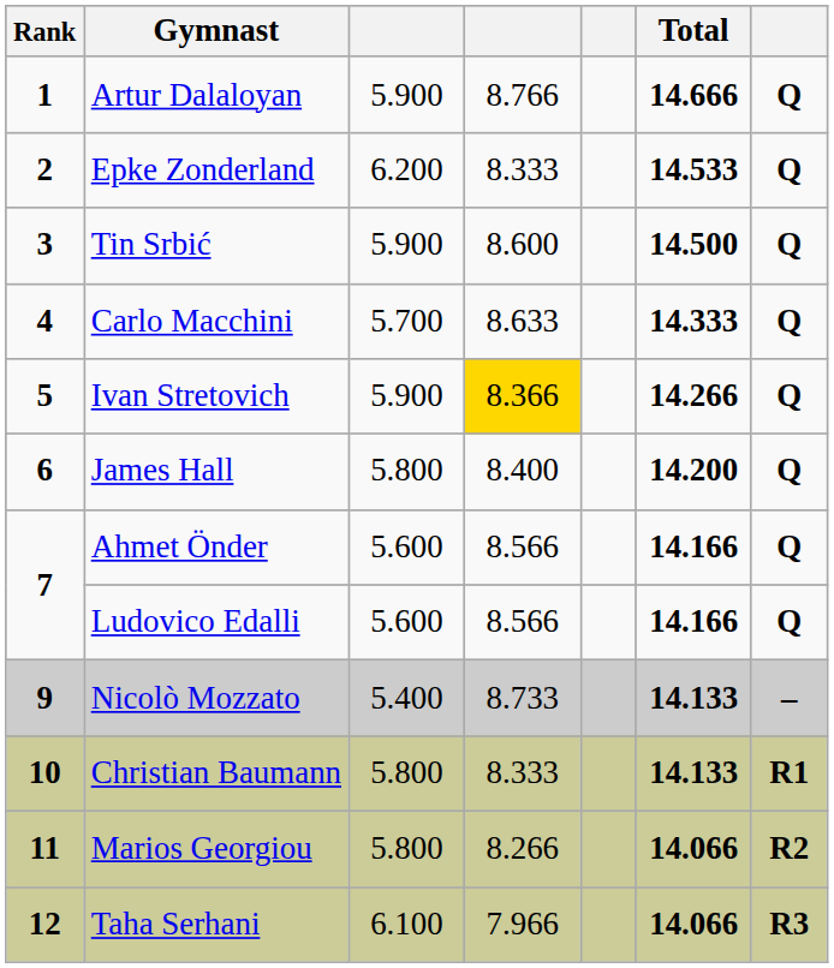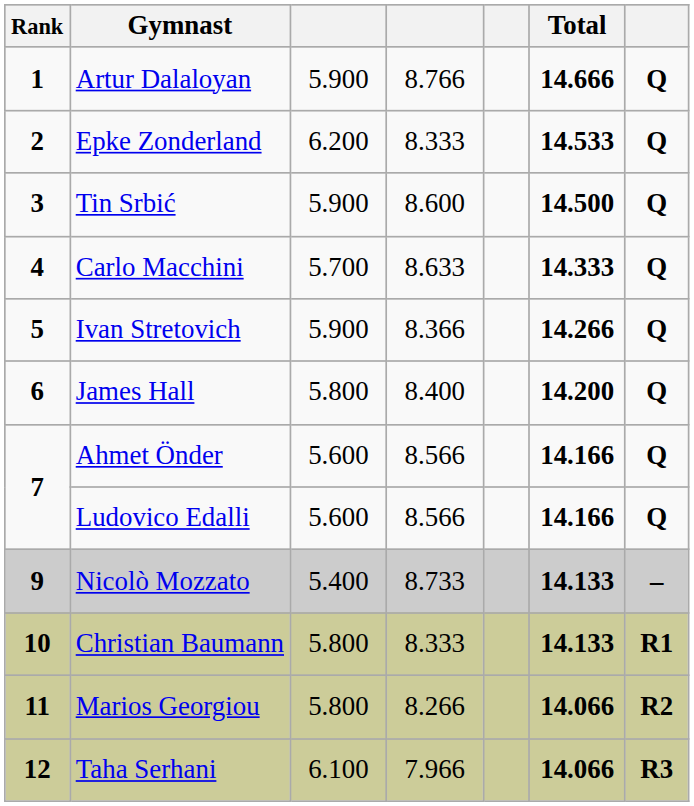Ivan Stretovich | column 4: gold background -> no background
